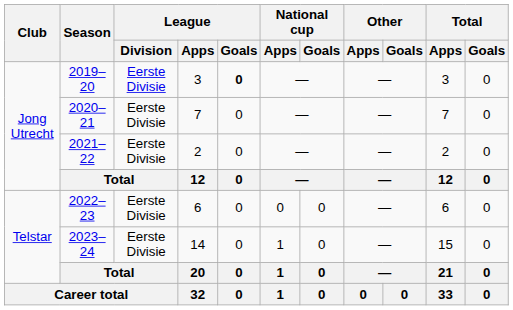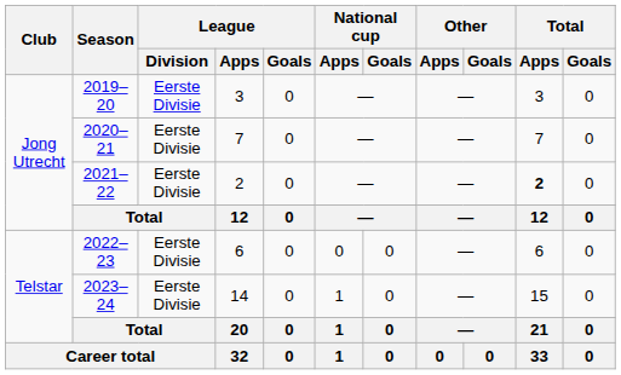2019–20 | League / Goals: bold -> normal
2021–22 | Total / Apps: normal -> bold
